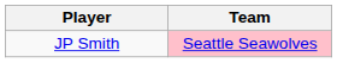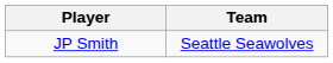JP Smith | Team: pink background -> no background
